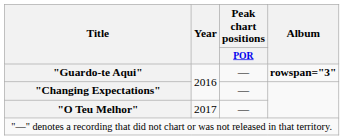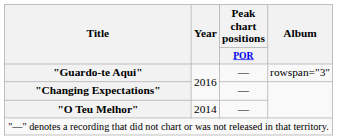"Guardo-te Aqui" | Album: bold -> normal
"O Teu Melhor" | Year: 2017 -> 2014
